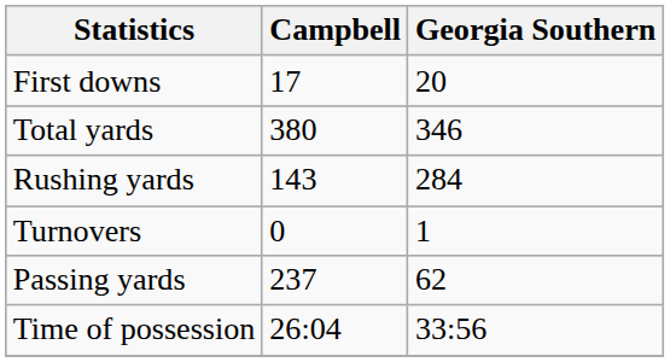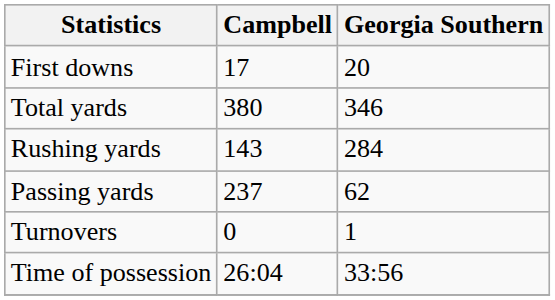rows swapped: Passing yards <-> Turnovers
